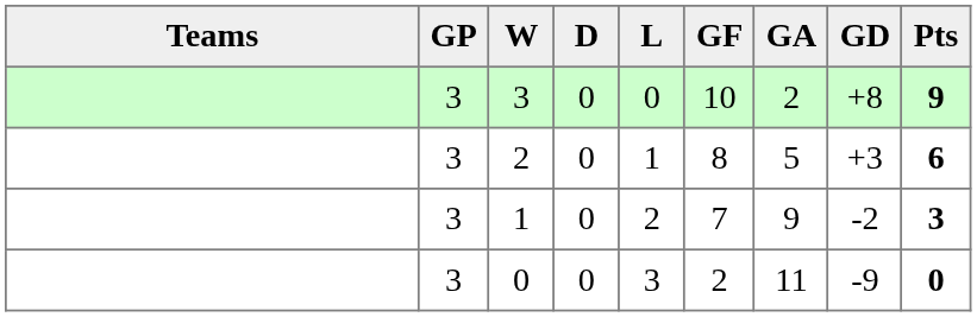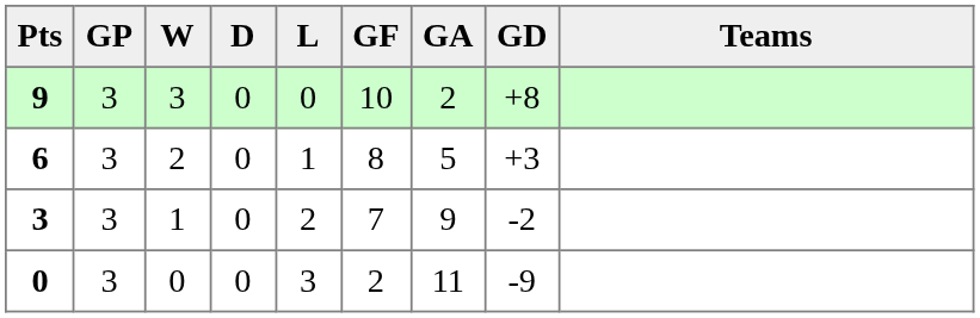columns swapped: Teams <-> Pts
